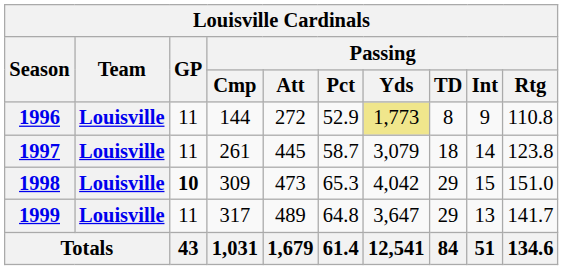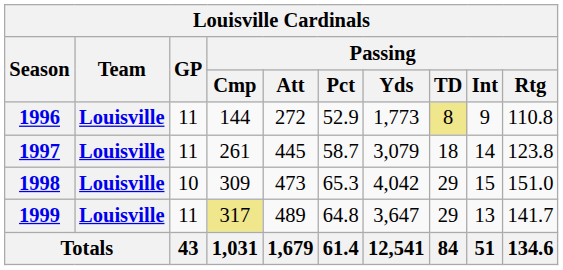1996 | Passing / Yds: khaki background -> no background
1996 | Passing / TD: no background -> khaki background
1998 | GP: bold -> normal
1999 | Passing / Cmp: no background -> khaki background
